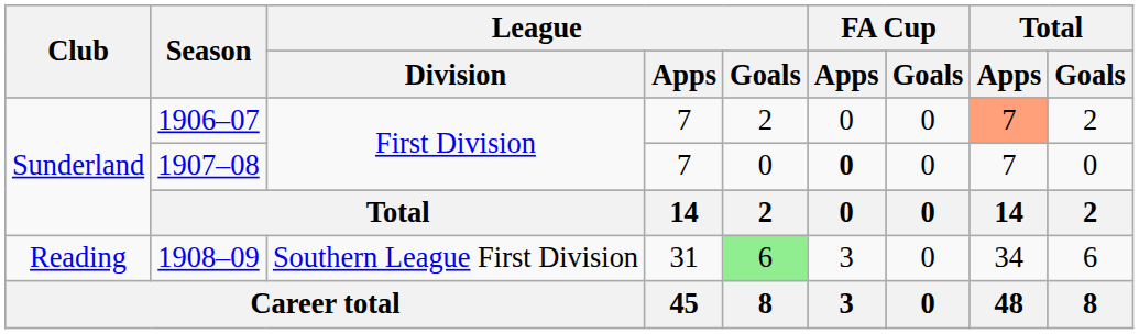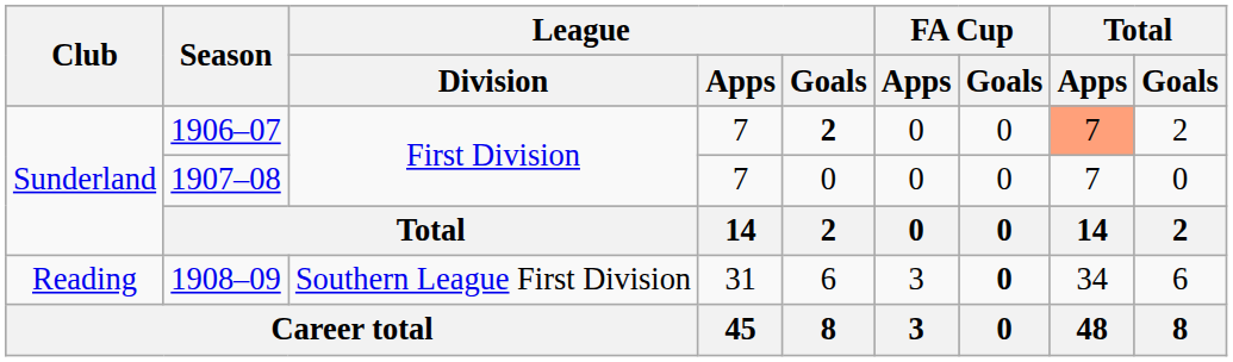1906–07 | League / Goals: normal -> bold
1907–08 | FA Cup / Apps: bold -> normal
1908–09 | League / Goals: lightgreen background -> no background
1908–09 | FA Cup / Goals: normal -> bold
